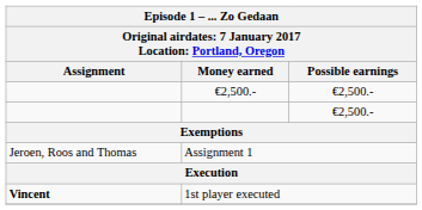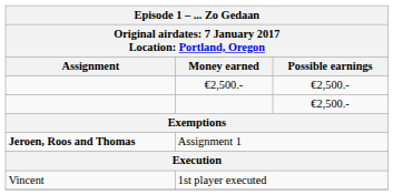Assignment 1 | Assignment: normal -> bold
1st player executed | Assignment: bold -> normal
